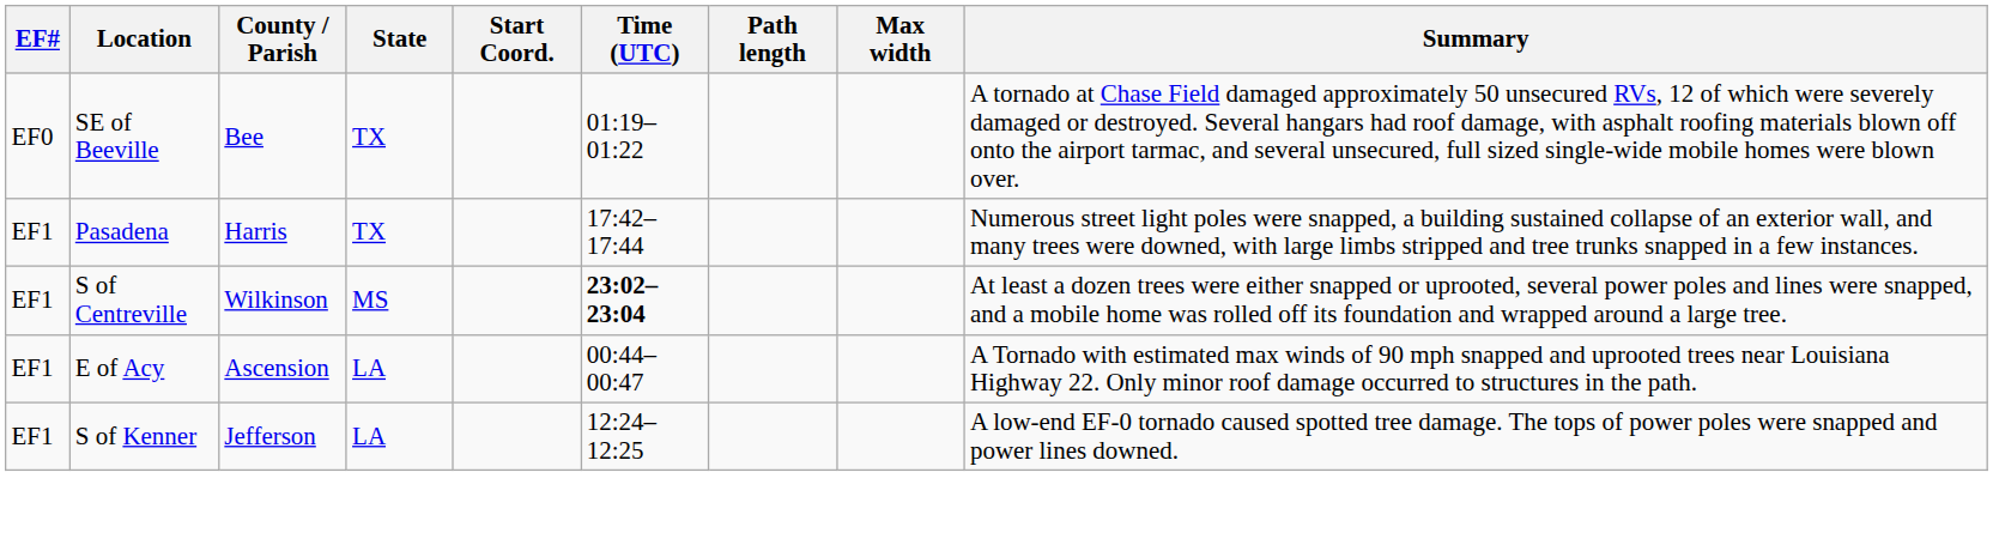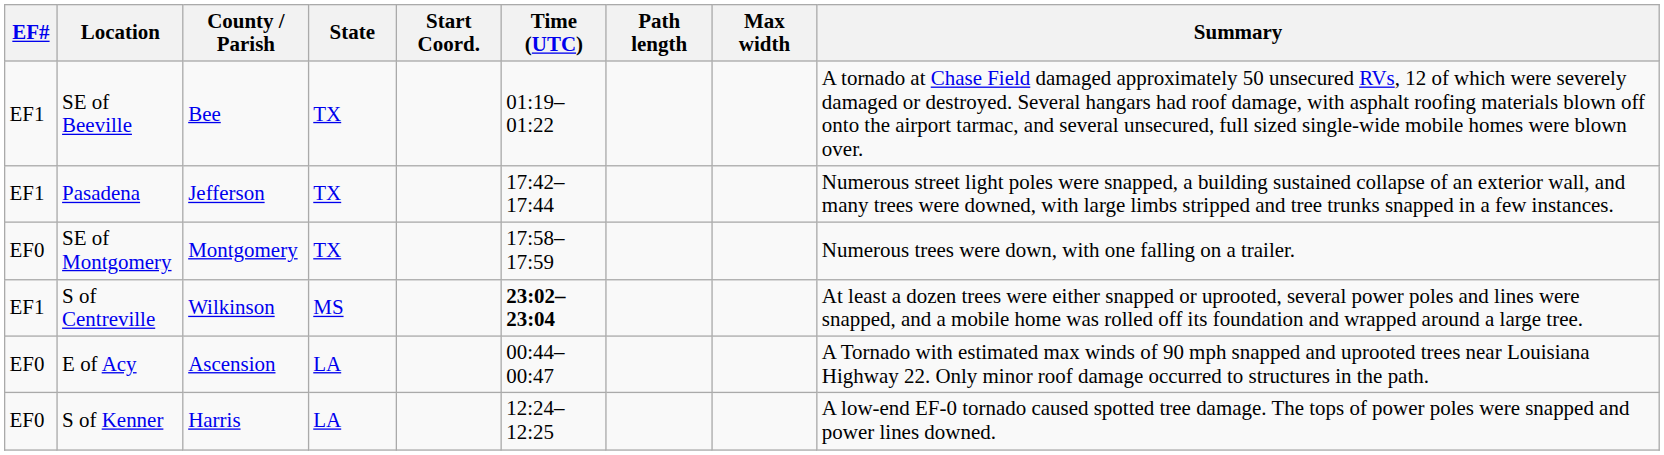SE of Beeville | EF#: EF0 -> EF1
Pasadena | County / Parish: Harris -> Jefferson
+ row: EF0 | SE of Montgomery | Montgomery | TX | 17:58–17:59 | Numerous trees were down, with one falling on a trailer.
E of Acy | EF#: EF1 -> EF0
S of Kenner | EF#: EF1 -> EF0
S of Kenner | County / Parish: Jefferson -> Harris
